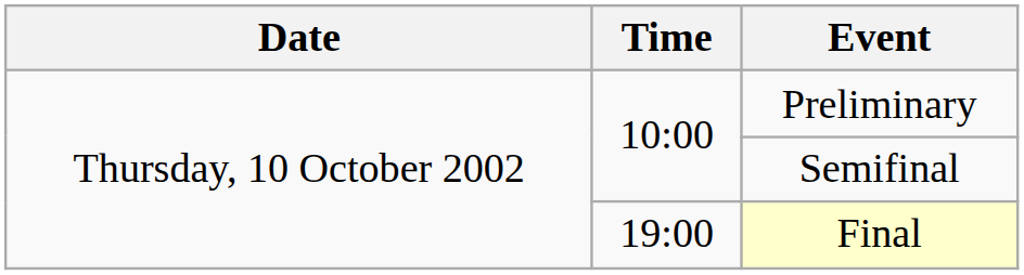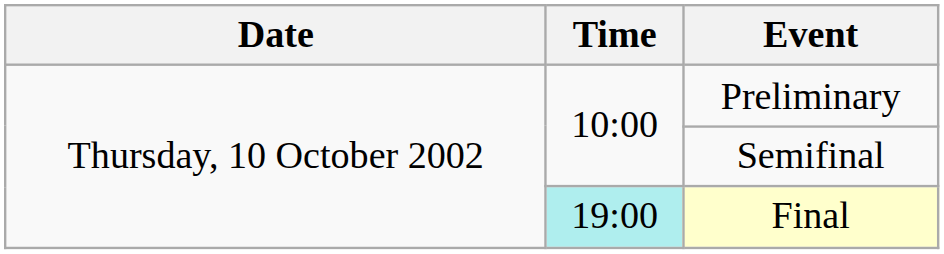Final | Time: no background -> paleturquoise background
